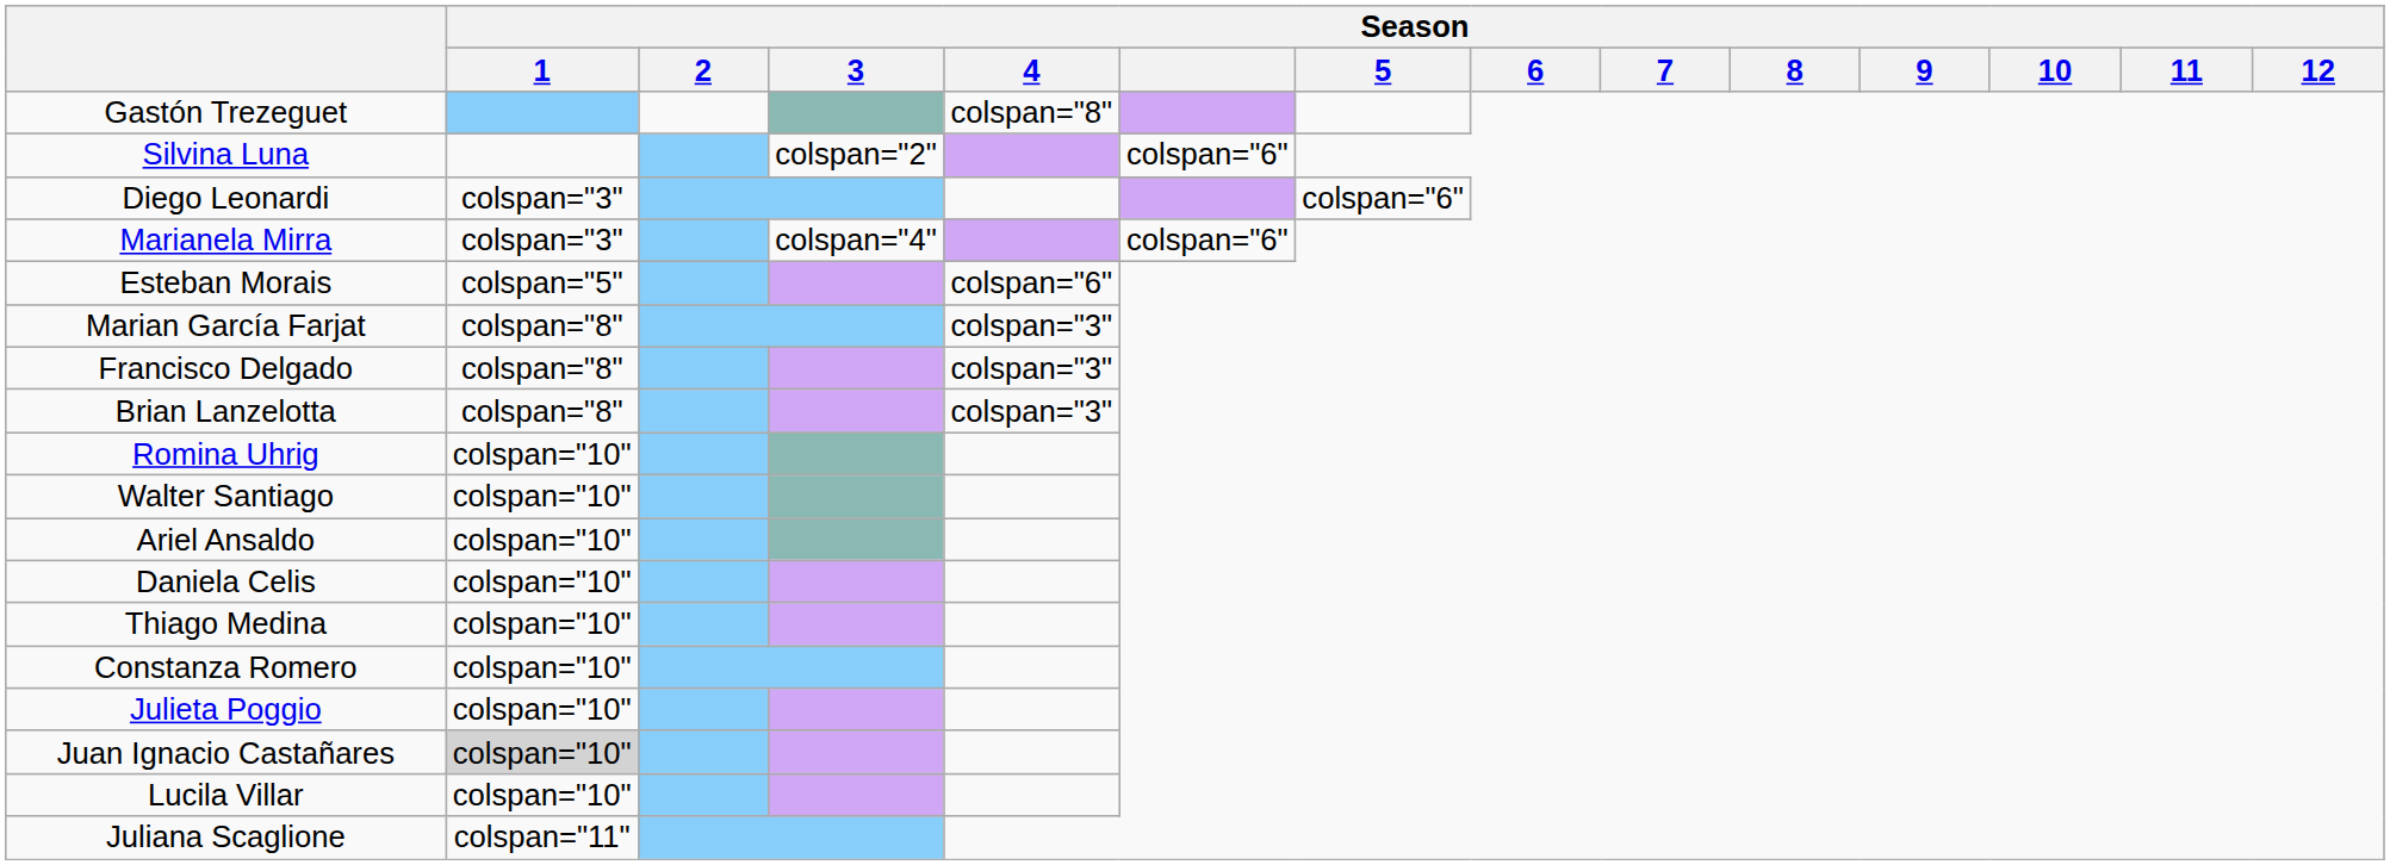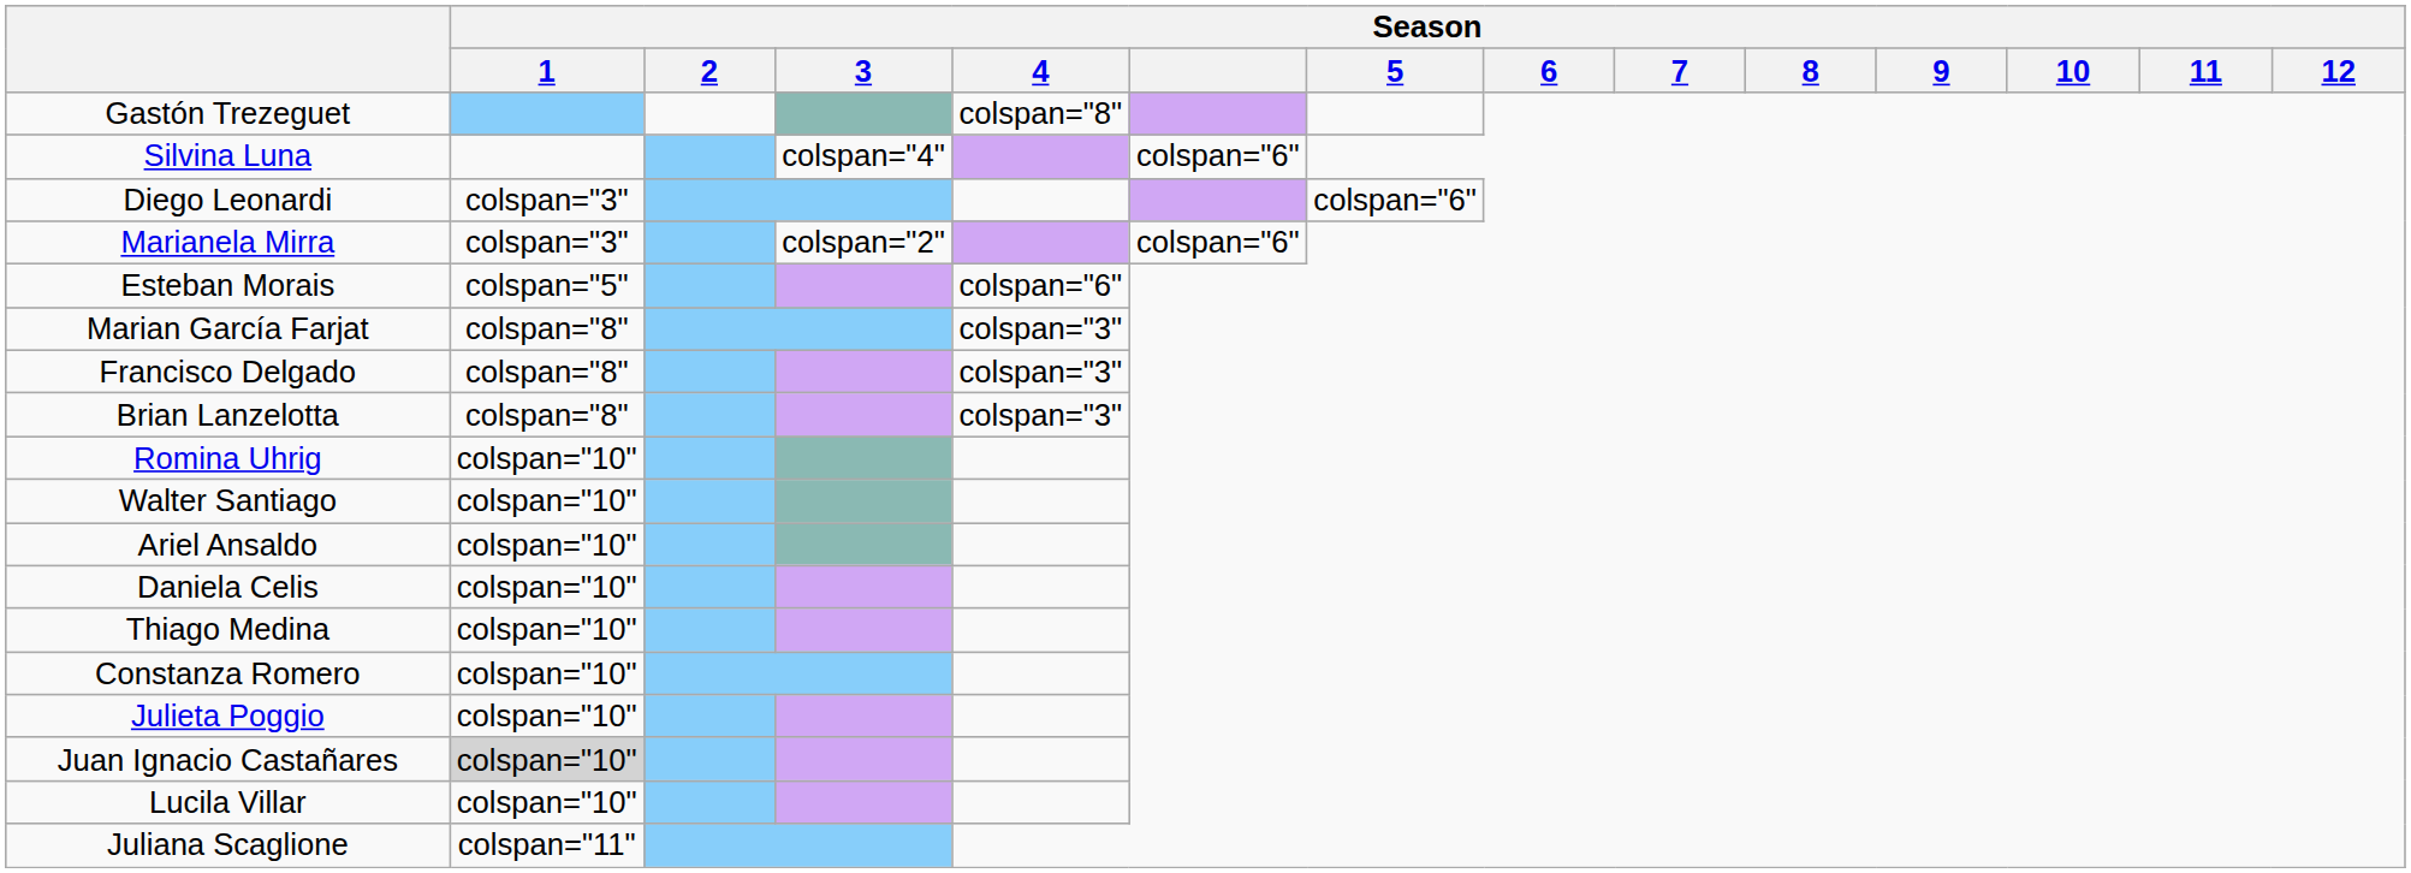Silvina Luna | Season / 3: colspan="2" -> colspan="4"
Marianela Mirra | Season / 3: colspan="4" -> colspan="2"
